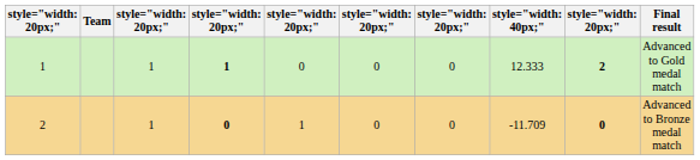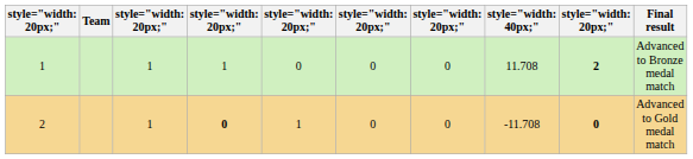row 2 | column 4: bold -> normal
row 2 | column 8: 12.333 -> 11.708
row 2 | Final result: Advanced to Gold medal match -> Advanced to Bronze medal match
row 3 | column 8: -11.709 -> -11.708
row 3 | Final result: Advanced to Bronze medal match -> Advanced to Gold medal match
